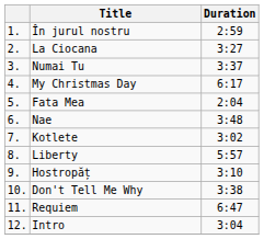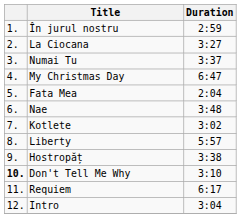My Christmas Day | Duration: 6:17 -> 6:47
Hostropăț | Duration: 3:10 -> 3:38
Don't Tell Me Why | column 1: normal -> bold
Don't Tell Me Why | Duration: 3:38 -> 3:10
Requiem | Duration: 6:47 -> 6:17
